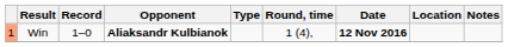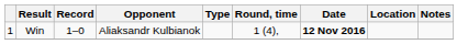Win | column 1: lightsalmon background -> no background
Win | Opponent: bold -> normal
